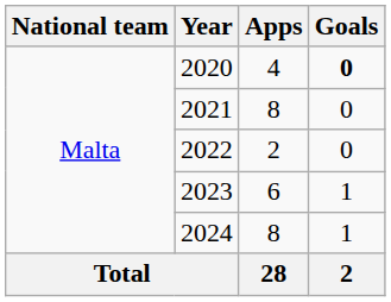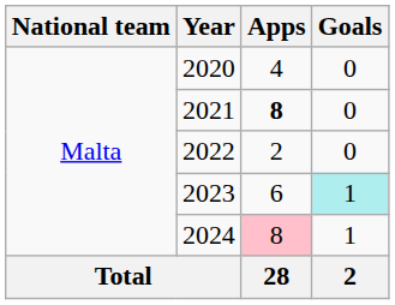2020 | Goals: bold -> normal
2021 | Apps: normal -> bold
2023 | Goals: no background -> paleturquoise background
2024 | Apps: no background -> pink background
